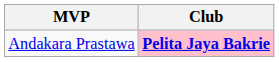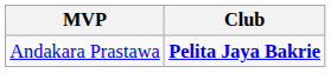Andakara Prastawa | Club: pink background -> no background
